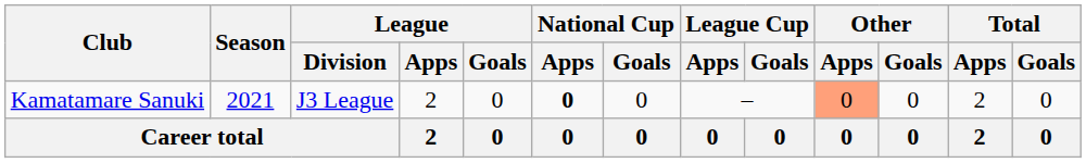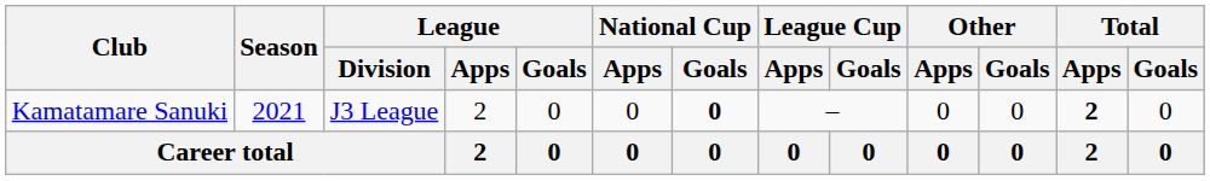Kamatamare Sanuki | National Cup / Apps: bold -> normal
Kamatamare Sanuki | National Cup / Goals: normal -> bold
Kamatamare Sanuki | Other / Apps: lightsalmon background -> no background
Kamatamare Sanuki | Total / Apps: normal -> bold
